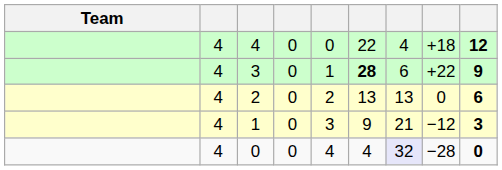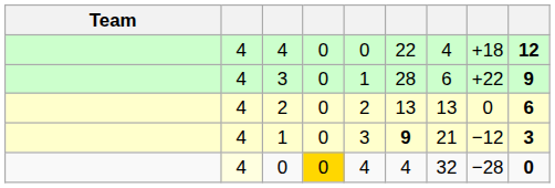row 3 | column 6: bold -> normal
row 5 | column 6: normal -> bold
row 6 | column 2: no background -> lightyellow background
row 6 | column 4: no background -> gold background
row 6 | column 7: lavender background -> no background
